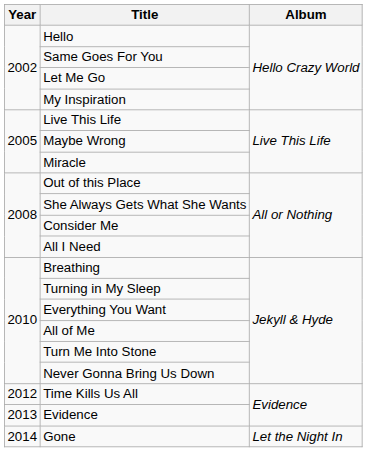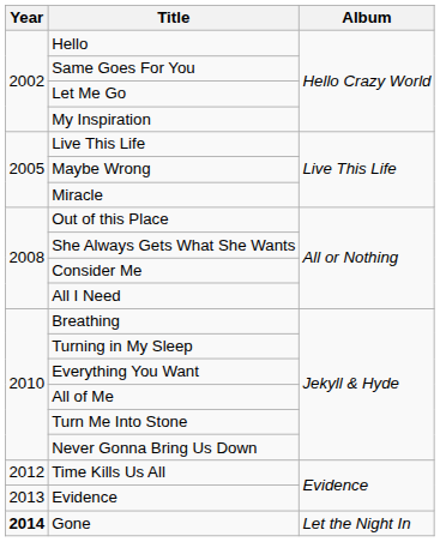Gone | Year: normal -> bold
